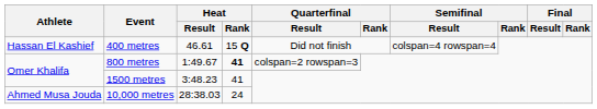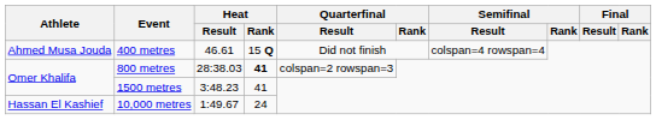400 metres | Athlete: Hassan El Kashief -> Ahmed Musa Jouda
800 metres | Heat / Result: 1:49.67 -> 28:38.03
10,000 metres | Athlete: Ahmed Musa Jouda -> Hassan El Kashief
10,000 metres | Heat / Result: 28:38.03 -> 1:49.67
